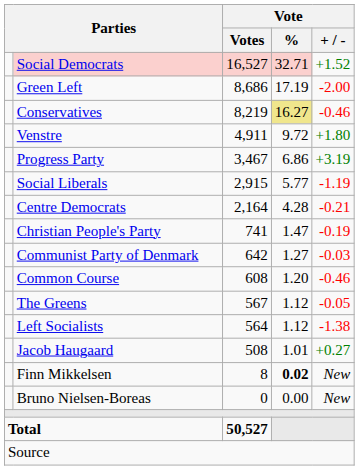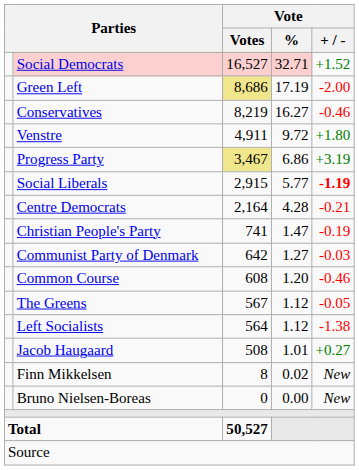Green Left | Vote / Votes: no background -> khaki background
Conservatives | Vote / %: khaki background -> no background
Progress Party | Vote / Votes: no background -> khaki background
Social Liberals | Vote / + / -: normal -> bold
Finn Mikkelsen | Vote / %: bold -> normal
